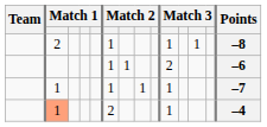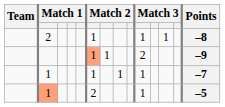row 4 | column 6: no background -> lightsalmon background
row 4 | Points: –6 -> –9
row 6 | Points: –4 -> –5
